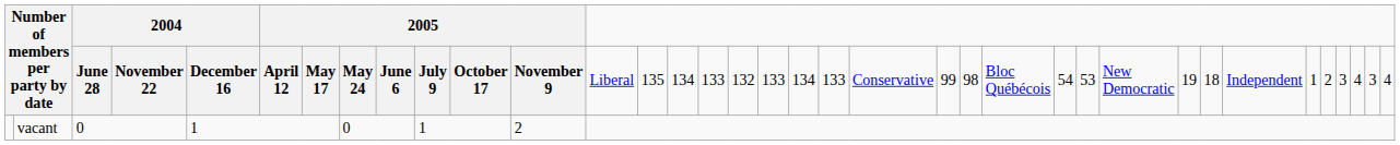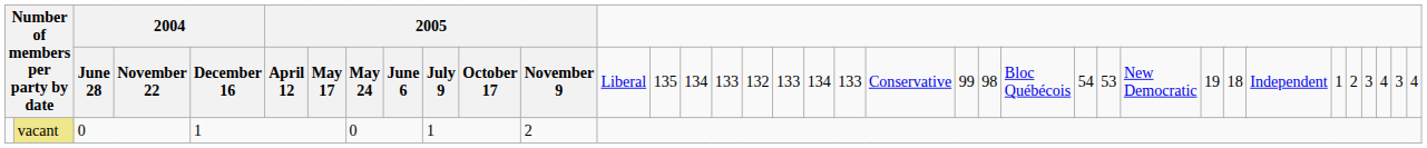row 3 | column 2: no background -> khaki background
